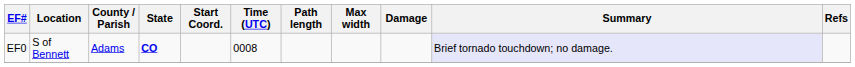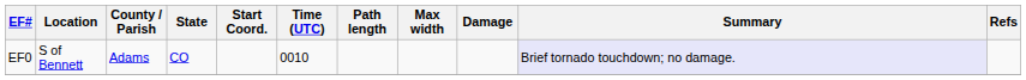EF0 | State: bold -> normal
EF0 | Time (UTC): 0008 -> 0010
